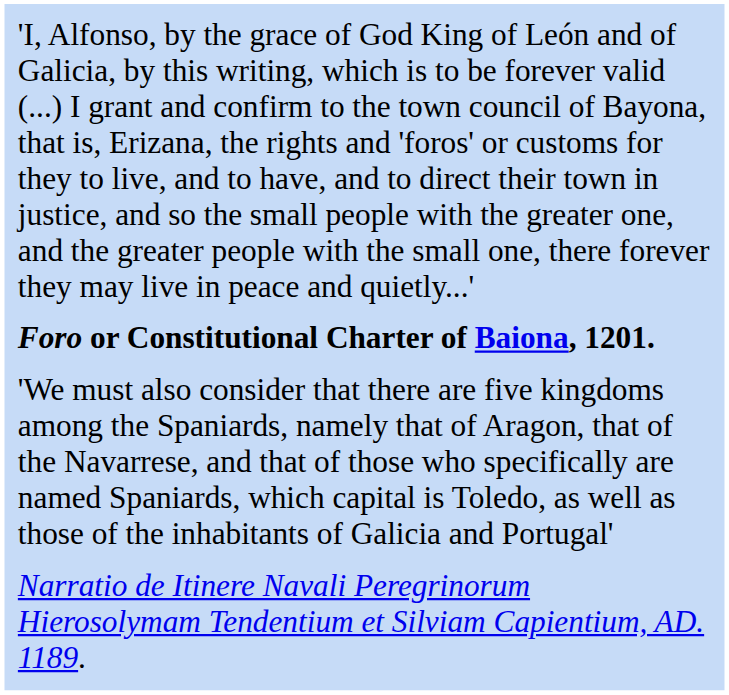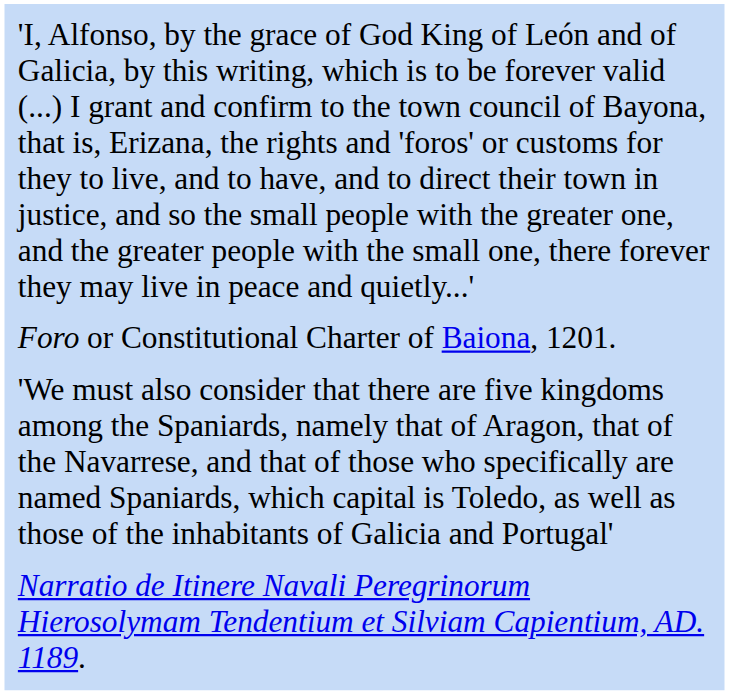row 2 | column 1: bold -> normal
